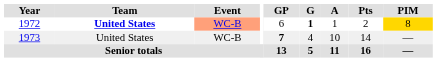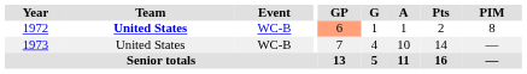1972 | Event: lightsalmon background -> no background
1972 | GP: no background -> lightsalmon background
1972 | G: bold -> normal
1972 | PIM: gold background -> no background
1973 | GP: bold -> normal
